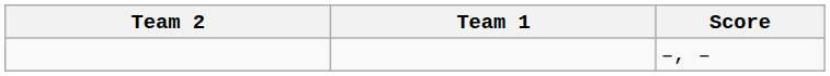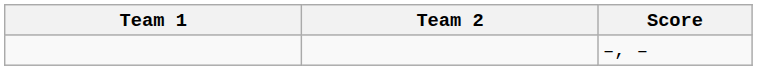columns swapped: Team 1 <-> Team 2
